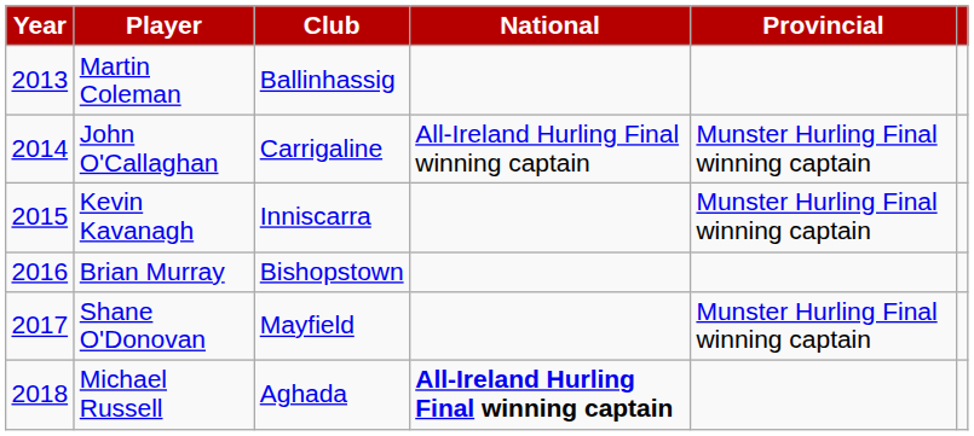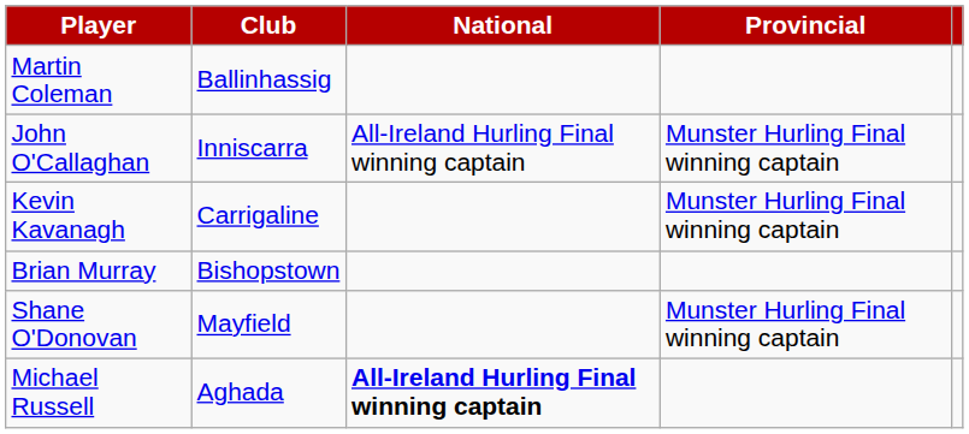- column: Year | 2013 | 2014 | 2015 | 2016 | 2017 | 2018
John O'Callaghan | Club: Carrigaline -> Inniscarra
Kevin Kavanagh | Club: Inniscarra -> Carrigaline
